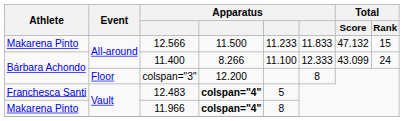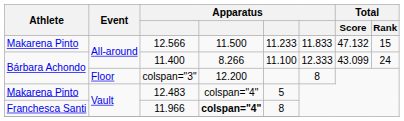12.483 | Athlete: Franchesca Santi -> Makarena Pinto
12.483 | column 4: bold -> normal
11.966 | Athlete: Makarena Pinto -> Franchesca Santi
